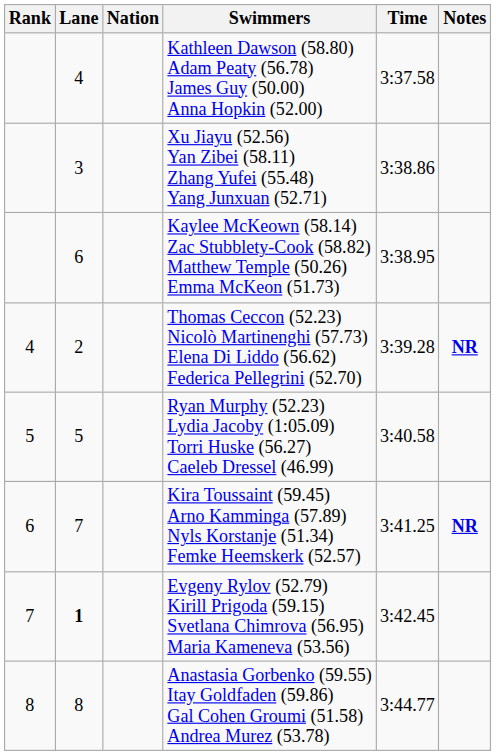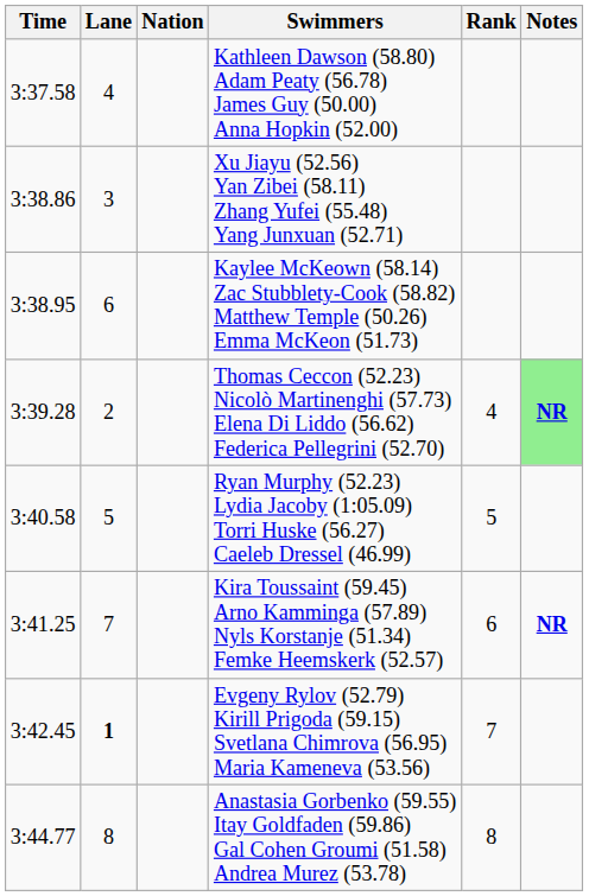columns swapped: Rank <-> Time
row 5 | Notes: no background -> lightgreen background
